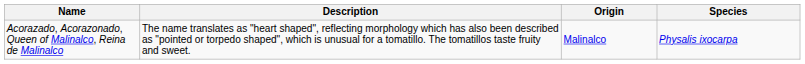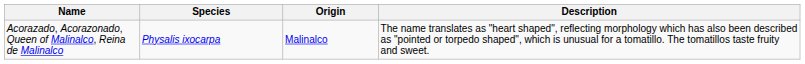columns swapped: Species <-> Description
